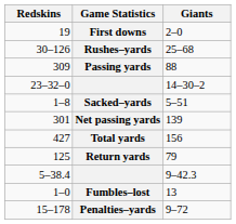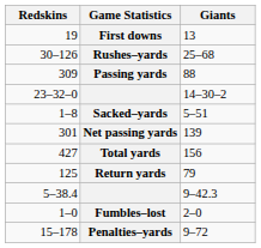First downs | Giants: 2–0 -> 13
Fumbles–lost | Giants: 13 -> 2–0
